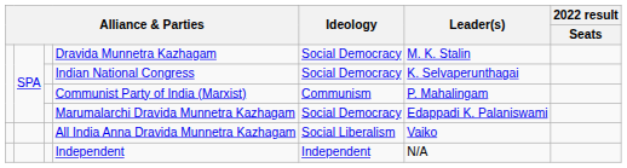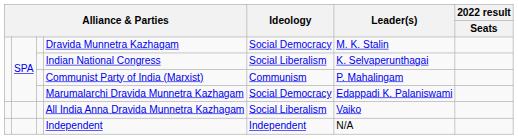Indian National Congress | Ideology: Social Democracy -> Social Liberalism
